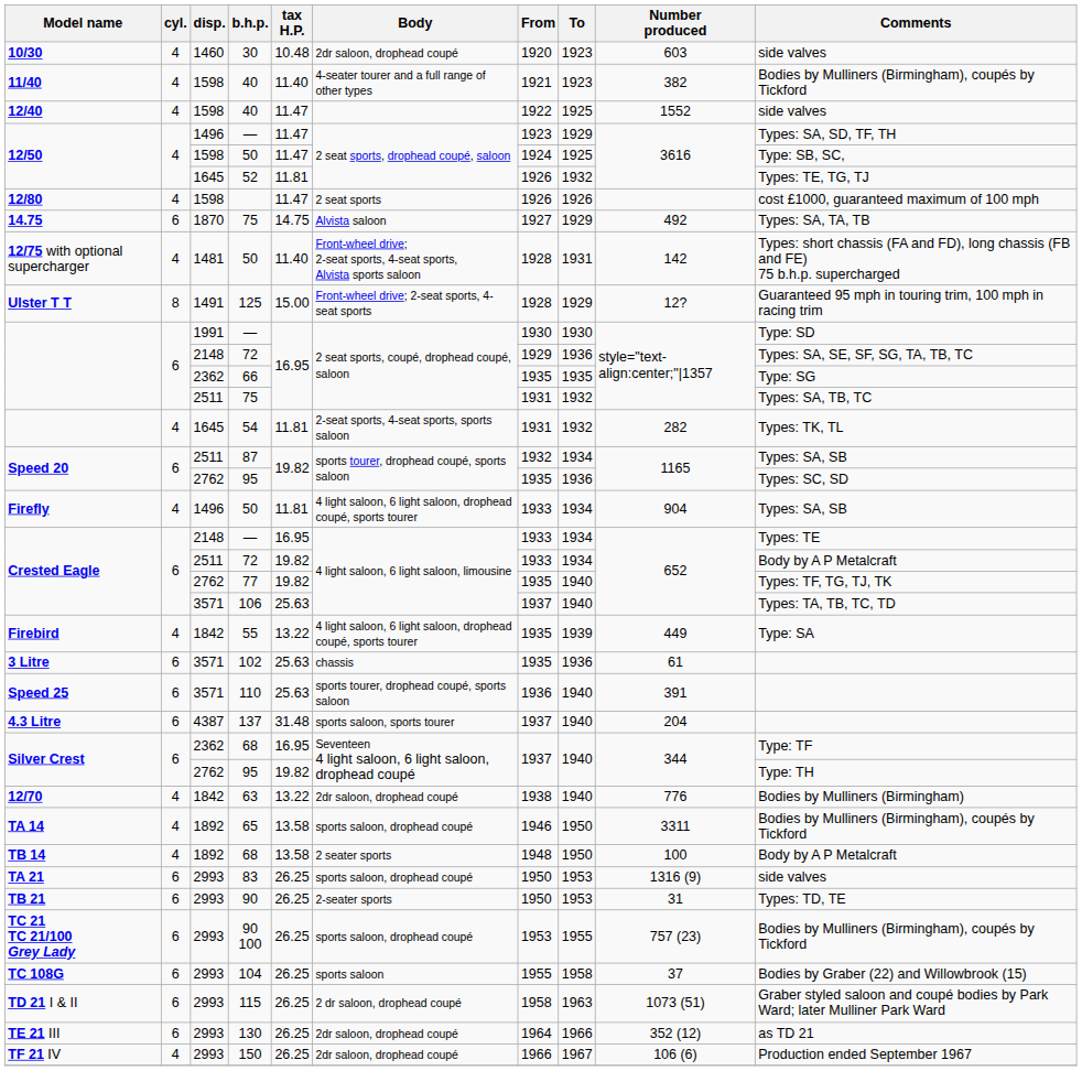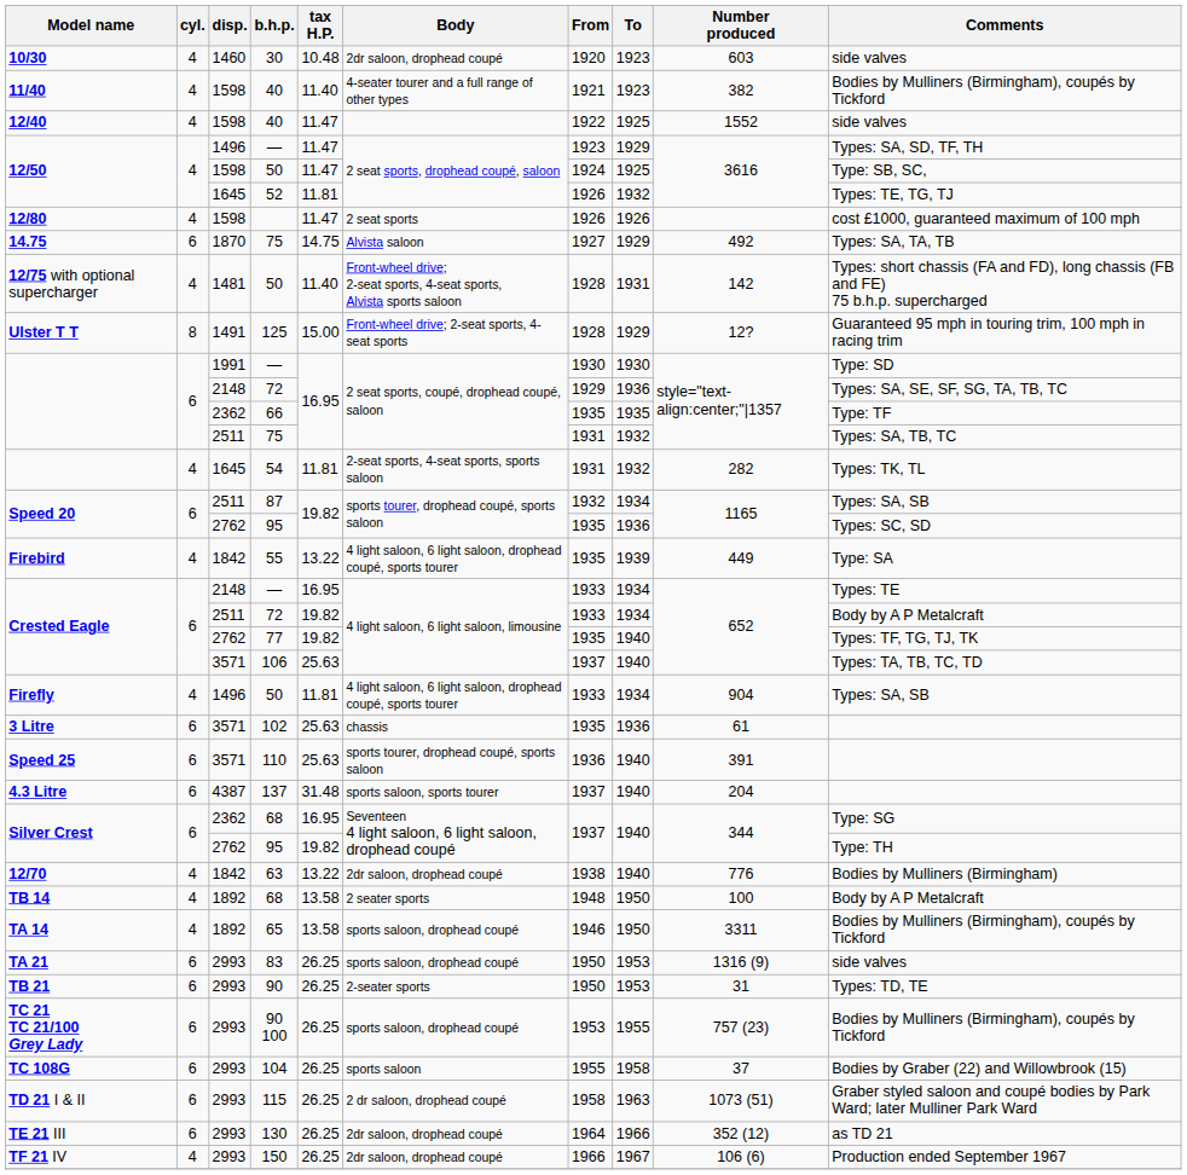66 | Comments: Type: SG -> Type: TF
rows swapped: Firefly / 50 <-> 55
Silver Crest / 68 | Comments: Type: TF -> Type: SG
rows swapped: 65 <-> TB 14 / 68
